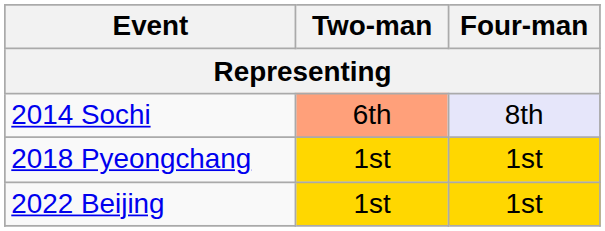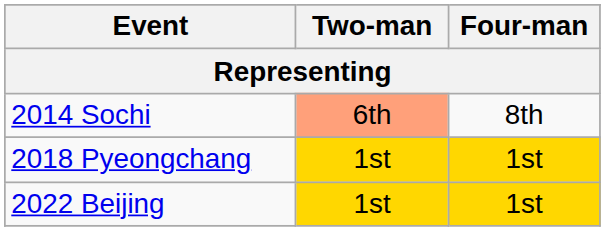2014 Sochi | Four-man: lavender background -> no background
